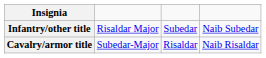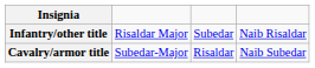Infantry/other title | column 4: Naib Subedar -> Naib Risaldar
Cavalry/armor title | column 4: Naib Risaldar -> Naib Subedar
